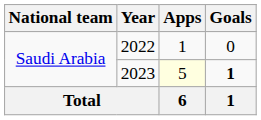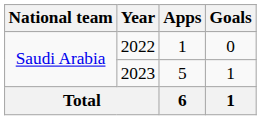2023 | Apps: lightyellow background -> no background
2023 | Goals: bold -> normal
